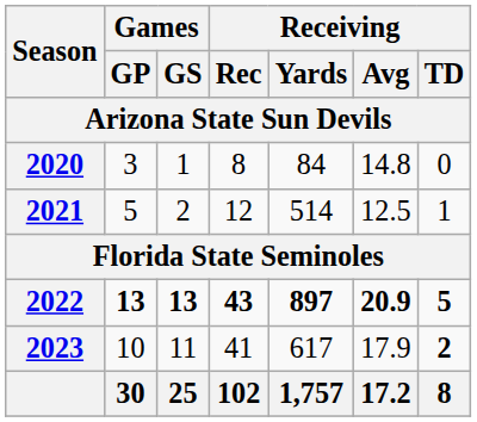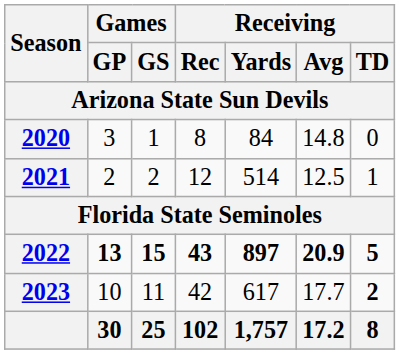2021 | Games / GP: 5 -> 2
2022 | Games / GS: 13 -> 15
2023 | Receiving / Rec: 41 -> 42
2023 | Receiving / Avg: 17.9 -> 17.7
